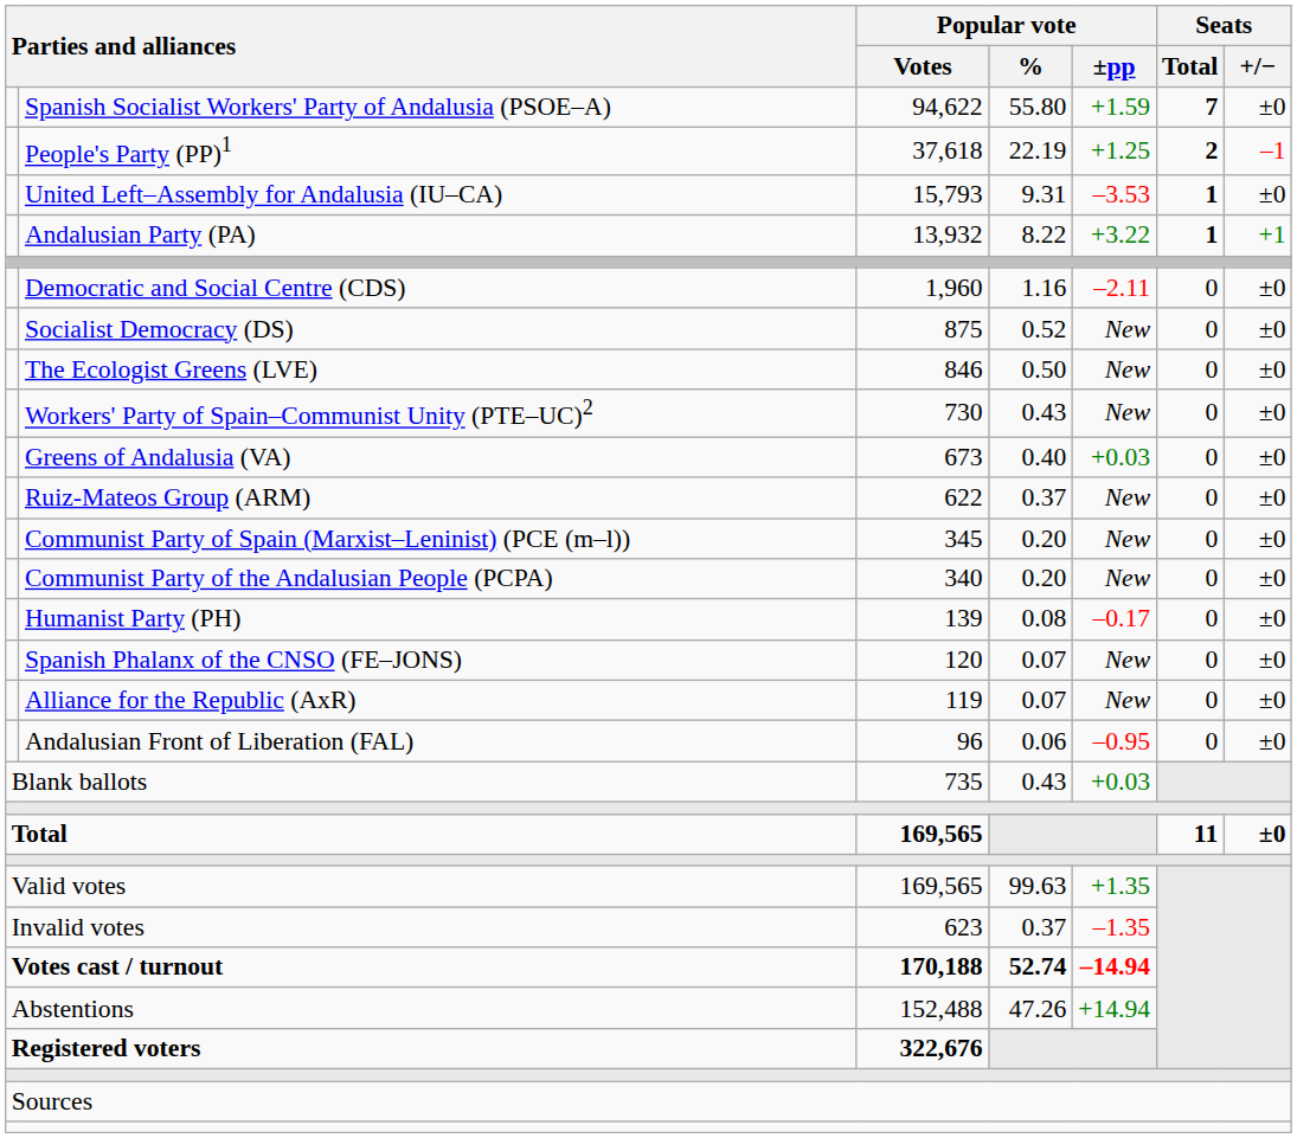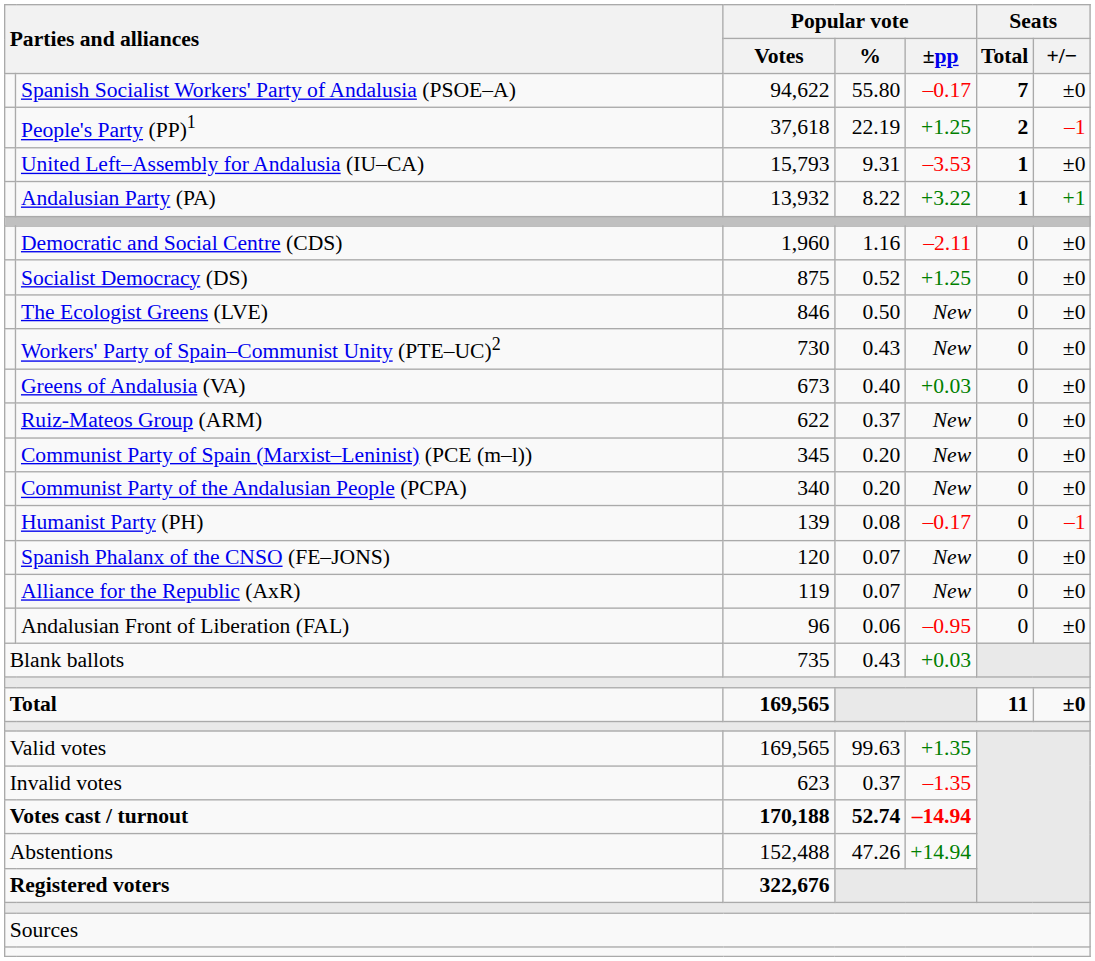Spanish Socialist Workers' Party of Andalusia (PSOE–A) | Popular vote / ±pp: +1.59 -> –0.17
Socialist Democracy (DS) | Popular vote / ±pp: New -> +1.25
Humanist Party (PH) | Seats / +/−: ±0 -> –1
